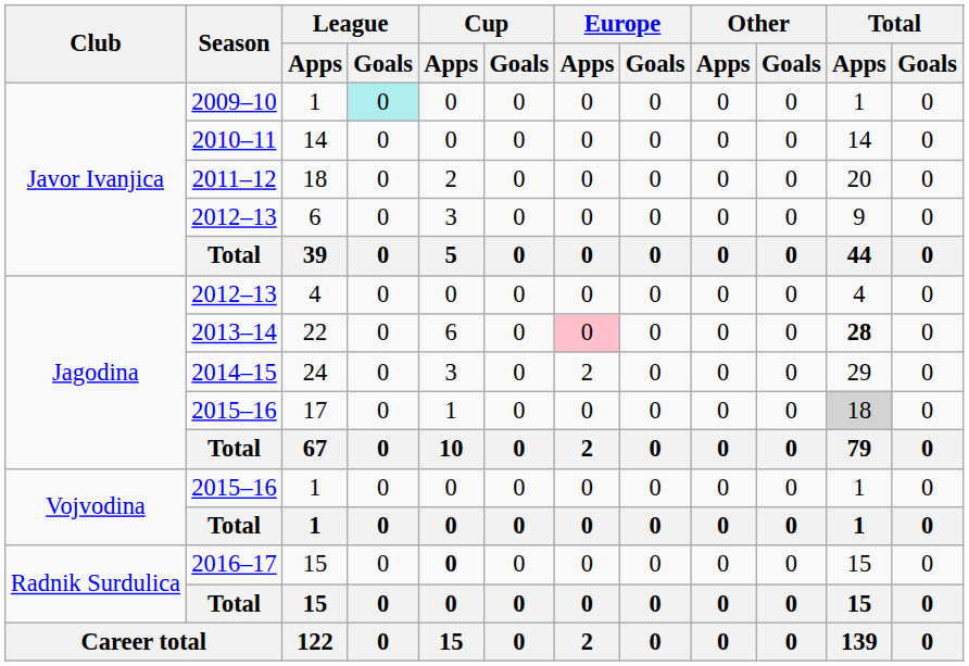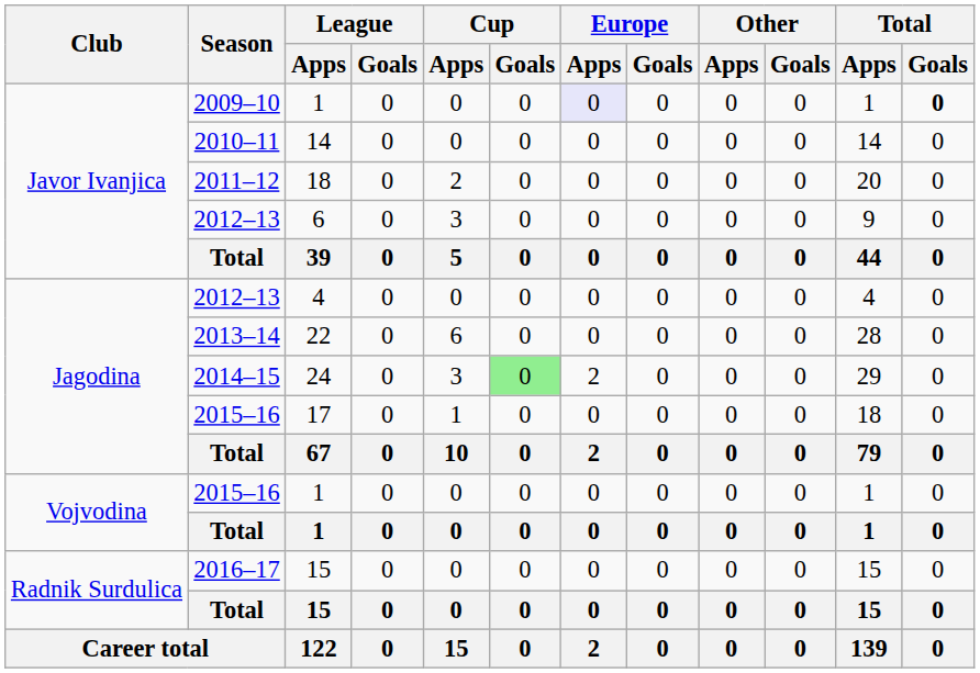2009–10 / 1 | League / Goals: paleturquoise background -> no background
2009–10 / 1 | Europe / Apps: no background -> lavender background
2009–10 / 1 | Total / Goals: normal -> bold
22 | Europe / Apps: pink background -> no background
22 | Total / Apps: bold -> normal
24 | Cup / Goals: no background -> lightgreen background
17 | Total / Apps: lightgrey background -> no background
2016–17 / 15 | Cup / Apps: bold -> normal
